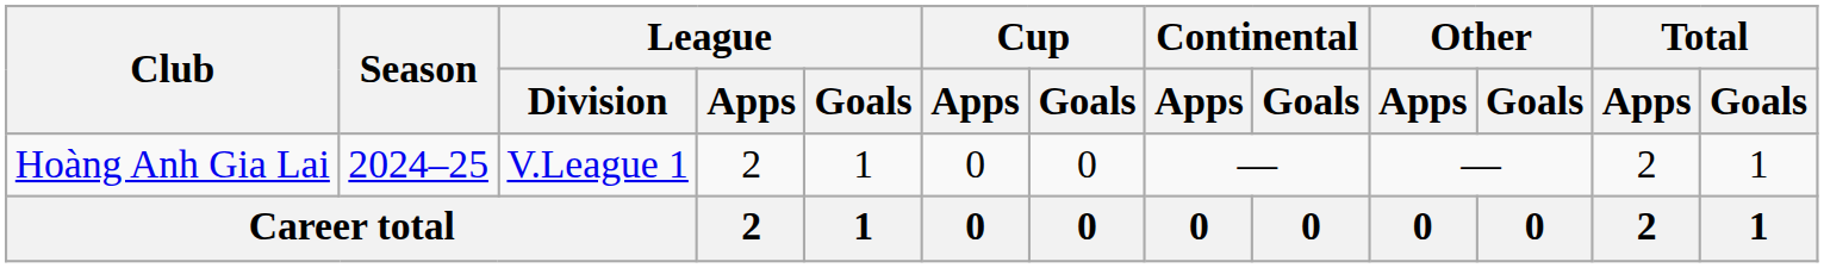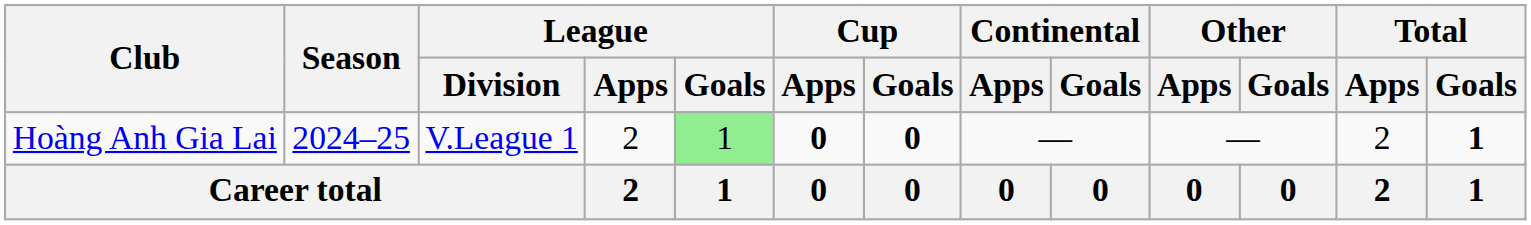Hoàng Anh Gia Lai | League / Goals: no background -> lightgreen background
Hoàng Anh Gia Lai | Cup / Apps: normal -> bold
Hoàng Anh Gia Lai | Cup / Goals: normal -> bold
Hoàng Anh Gia Lai | Total / Goals: normal -> bold
